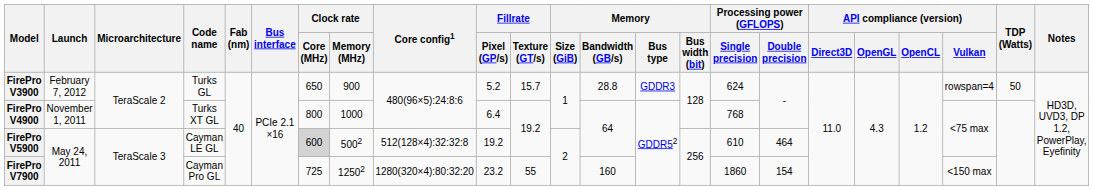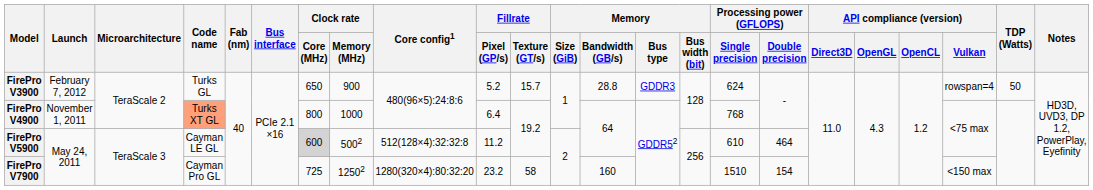FirePro V4900 | Code name: no background -> lightsalmon background
FirePro V5900 | Fillrate / Pixel (GP/s): 19.2 -> 11.2
FirePro V7900 | Fillrate / Texture (GT/s): 55 -> 58
FirePro V7900 | Processing power (GFLOPS) / Single precision: 1860 -> 1510
